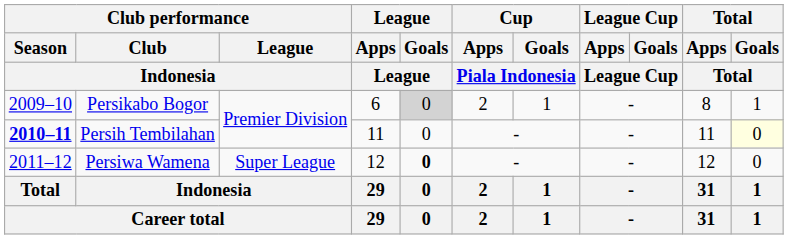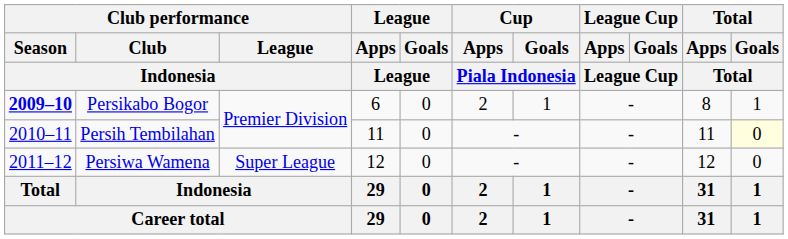Persikabo Bogor | Club performance / Season / Indonesia: normal -> bold
Persikabo Bogor | League / Goals / League: lightgrey background -> no background
Persih Tembilahan | Club performance / Season / Indonesia: bold -> normal
Persiwa Wamena | League / Goals / League: bold -> normal
